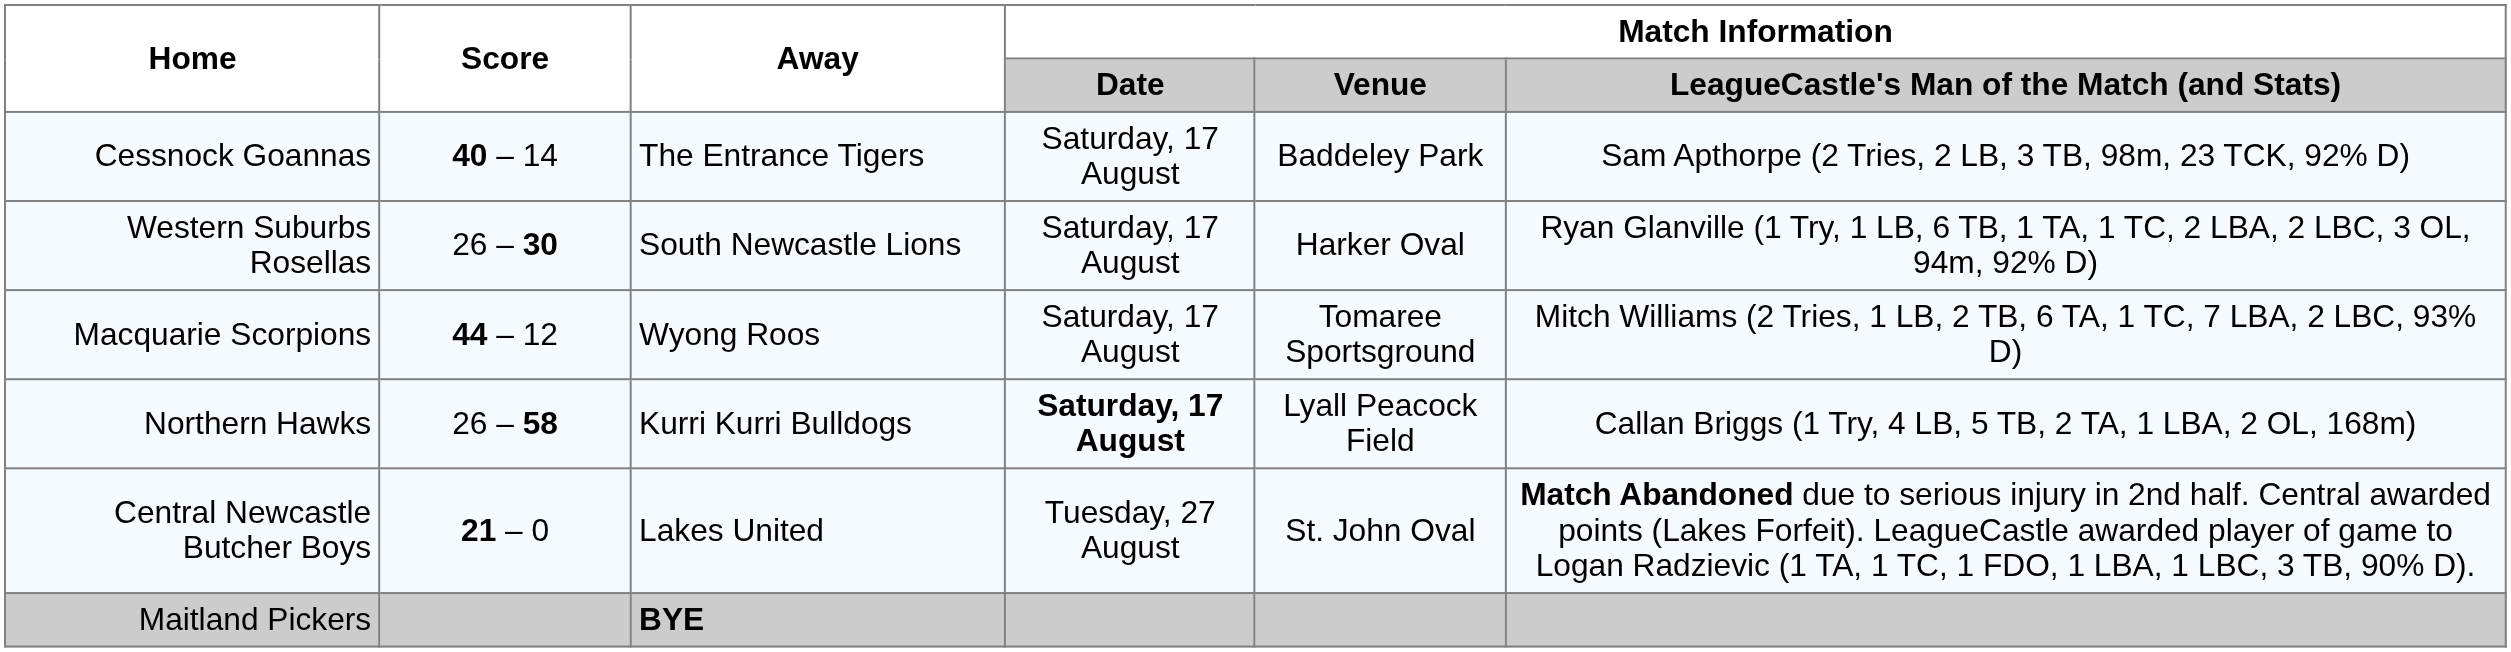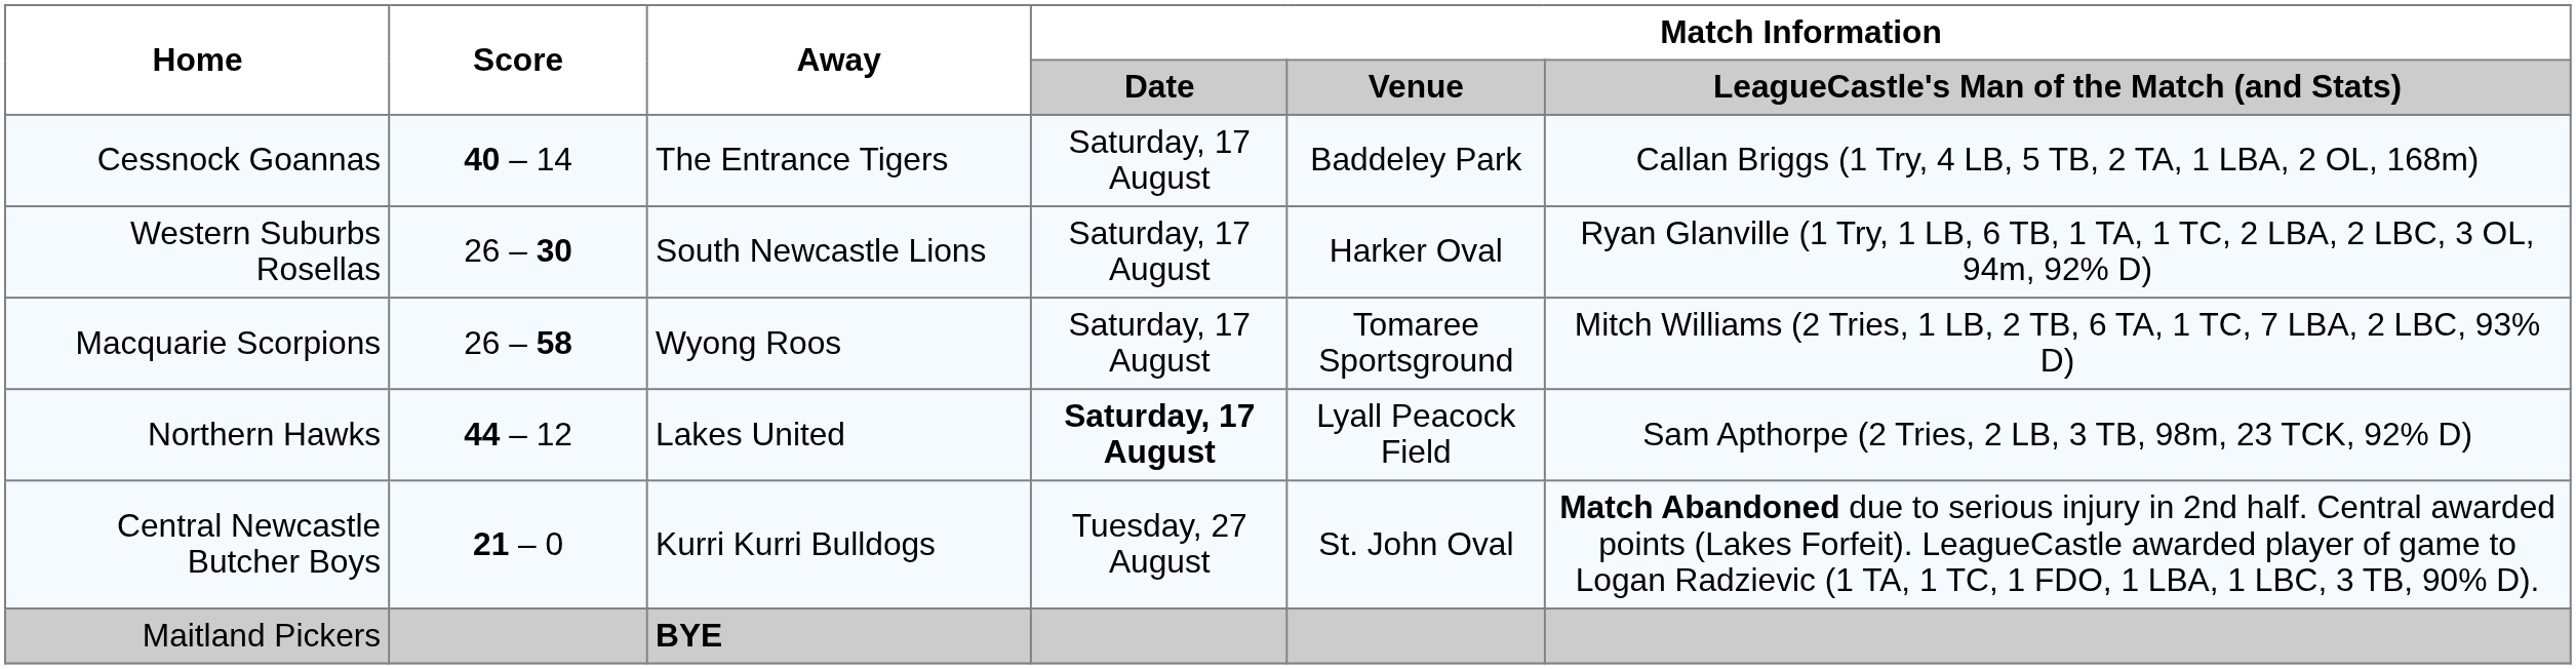Cessnock Goannas | column 6: Sam Apthorpe (2 Tries, 2 LB, 3 TB, 98m, 23 TCK, 92% D) -> Callan Briggs (1 Try, 4 LB, 5 TB, 2 TA, 1 LBA, 2 OL, 168m)
Macquarie Scorpions | Score: 44 – 12 -> 26 – 58
Northern Hawks | Score: 26 – 58 -> 44 – 12
Northern Hawks | Away: Kurri Kurri Bulldogs -> Lakes United
Northern Hawks | column 6: Callan Briggs (1 Try, 4 LB, 5 TB, 2 TA, 1 LBA, 2 OL, 168m) -> Sam Apthorpe (2 Tries, 2 LB, 3 TB, 98m, 23 TCK, 92% D)
Central Newcastle Butcher Boys | Away: Lakes United -> Kurri Kurri Bulldogs
